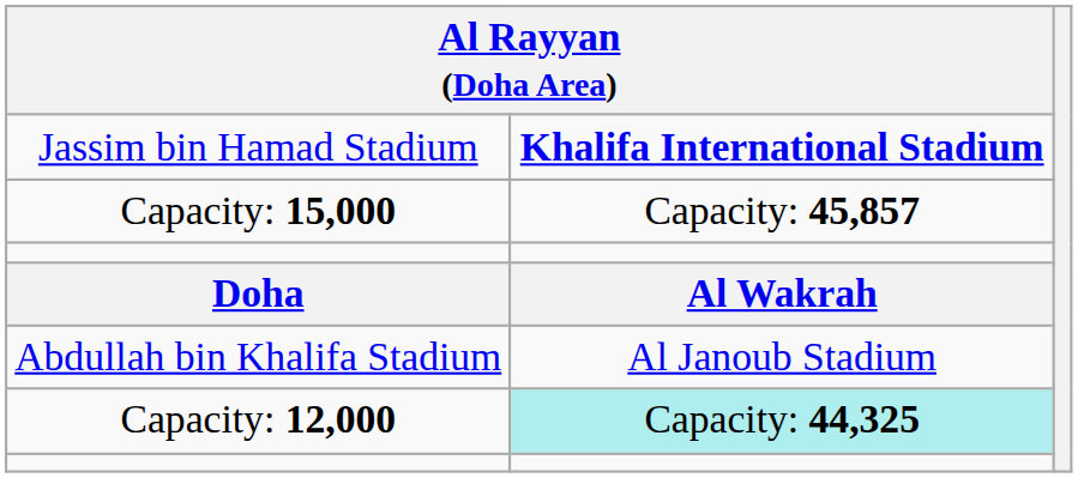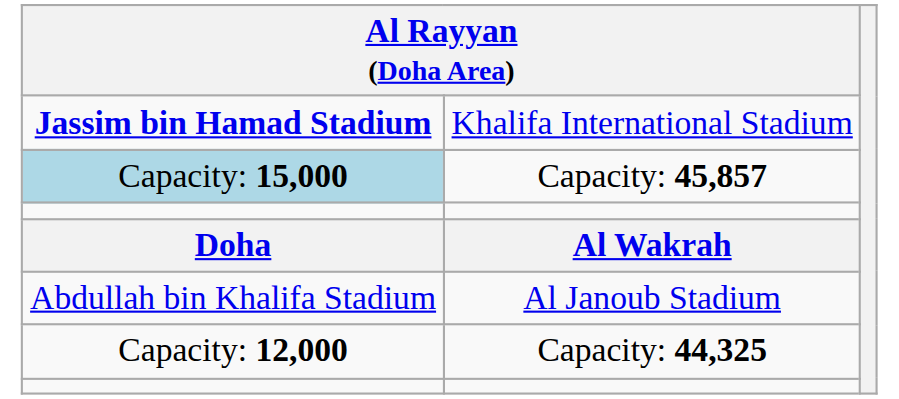Jassim bin Hamad Stadium | column 1: normal -> bold
Jassim bin Hamad Stadium | column 2: bold -> normal
Capacity: 15,000 | column 1: no background -> lightblue background
Capacity: 12,000 | column 2: paleturquoise background -> no background
